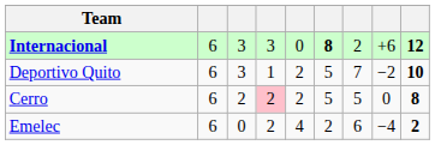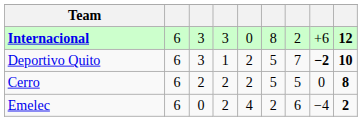Internacional | column 6: bold -> normal
Deportivo Quito | column 8: normal -> bold
Cerro | column 4: pink background -> no background
